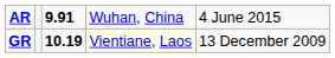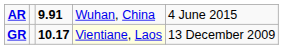GR | column 3: 10.19 -> 10.17
